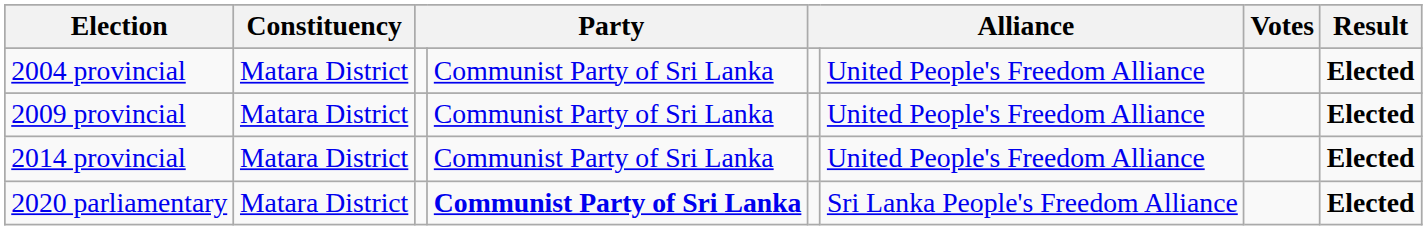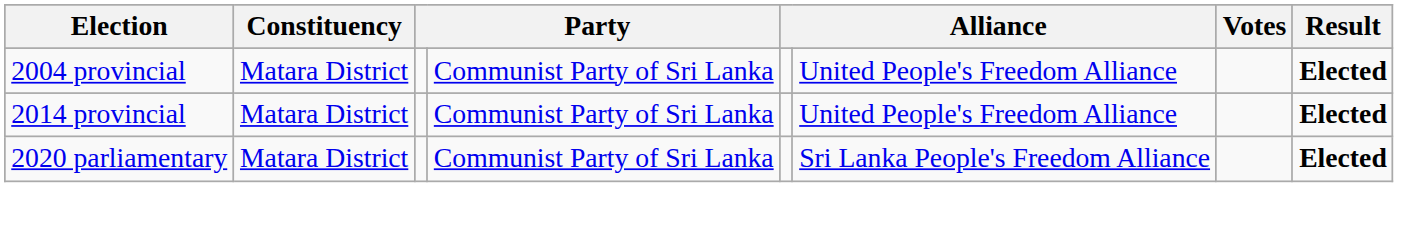- row: 2009 provincial | Matara District | Communist Party of Sri Lanka | United People's Freedom Alliance | Elected
2020 parliamentary | column 4: bold -> normal
